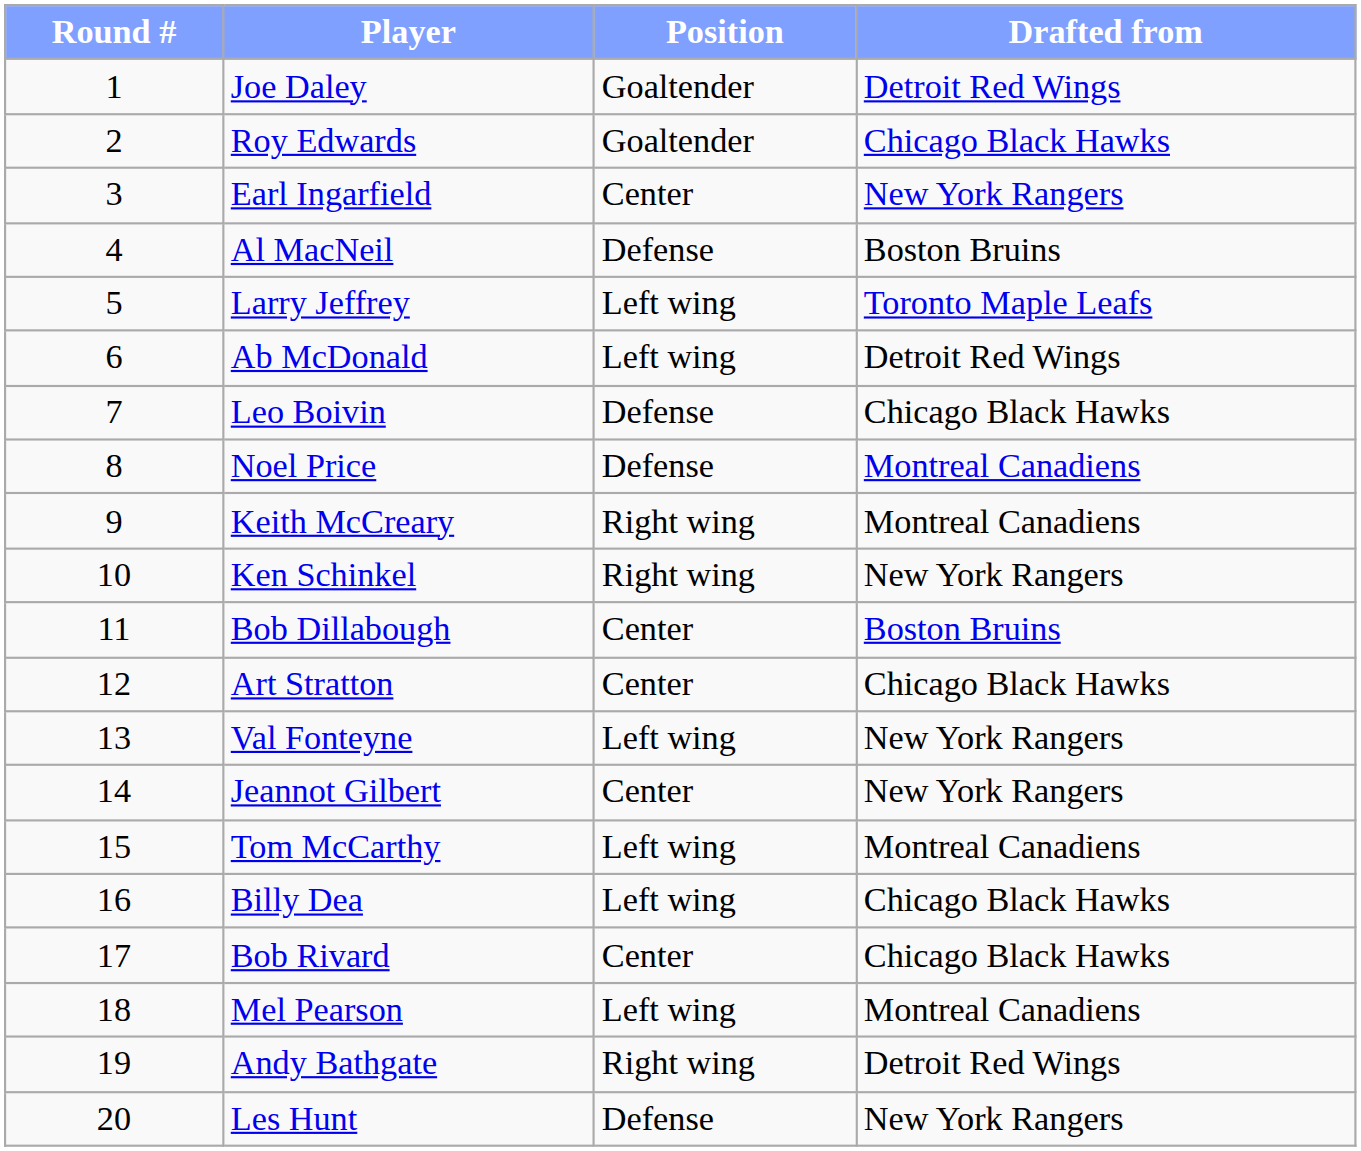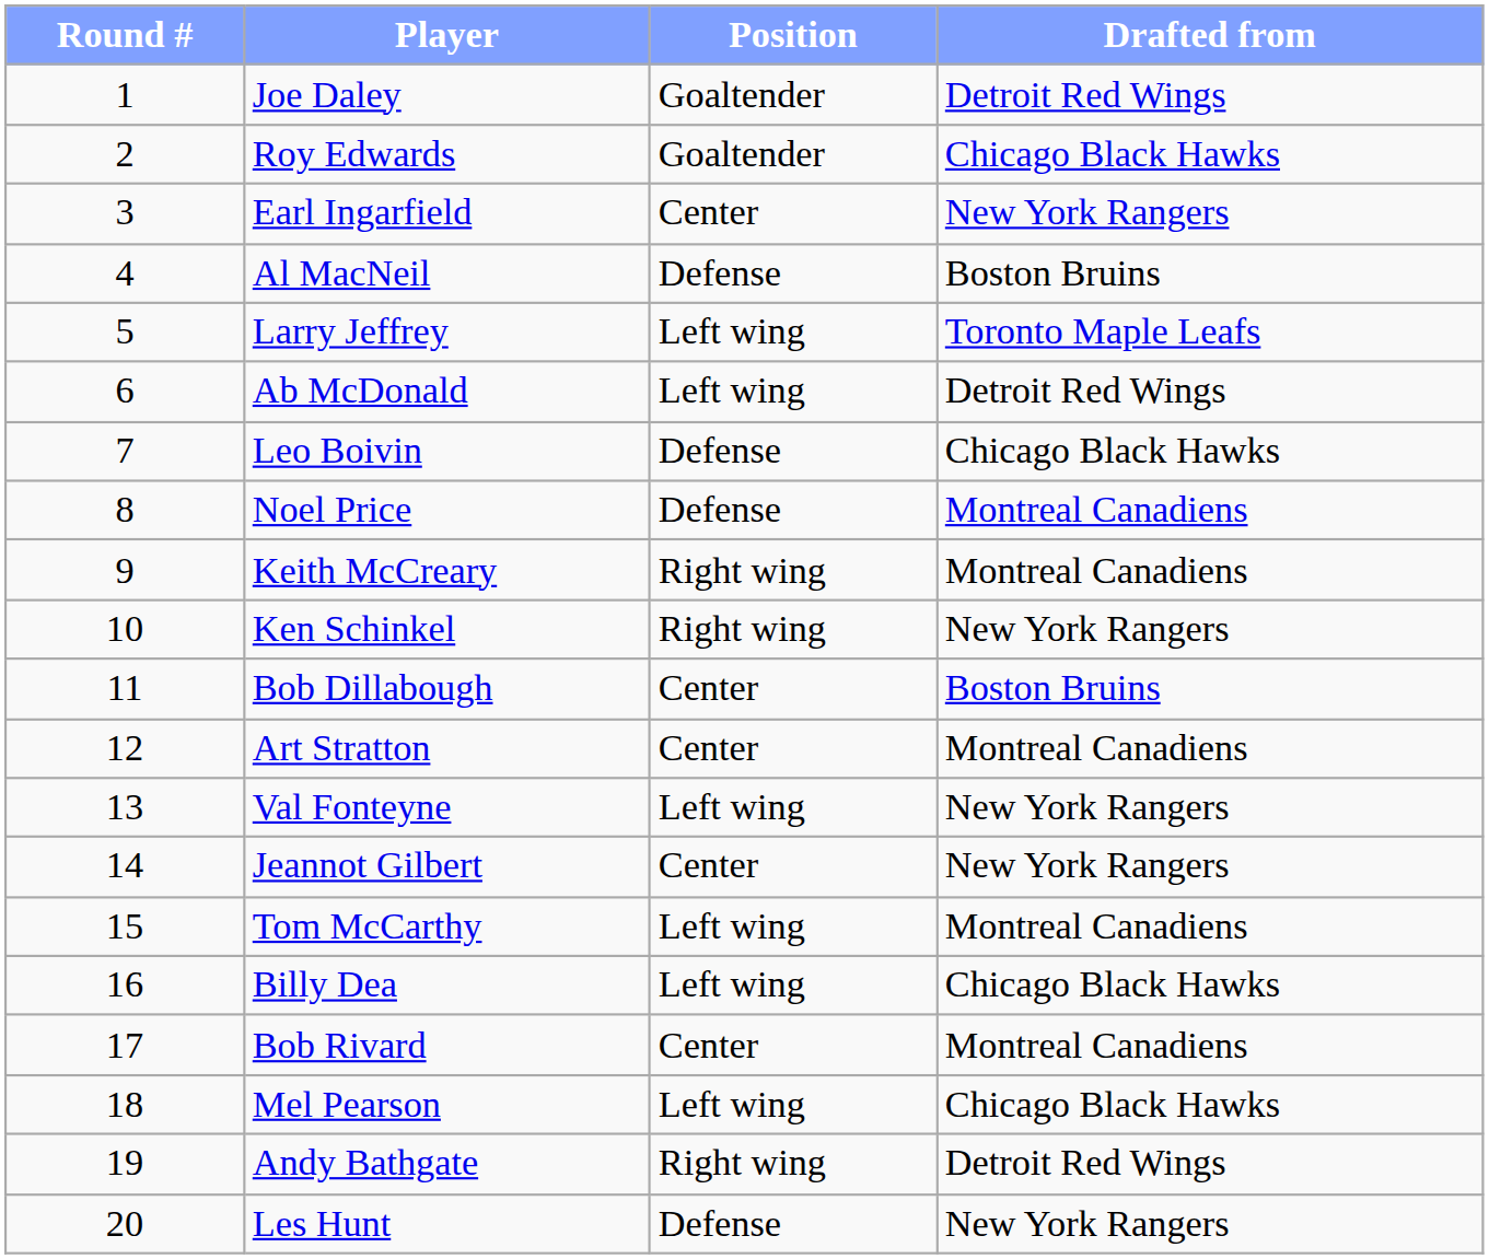Art Stratton | Drafted from: Chicago Black Hawks -> Montreal Canadiens
Bob Rivard | Drafted from: Chicago Black Hawks -> Montreal Canadiens
Mel Pearson | Drafted from: Montreal Canadiens -> Chicago Black Hawks
